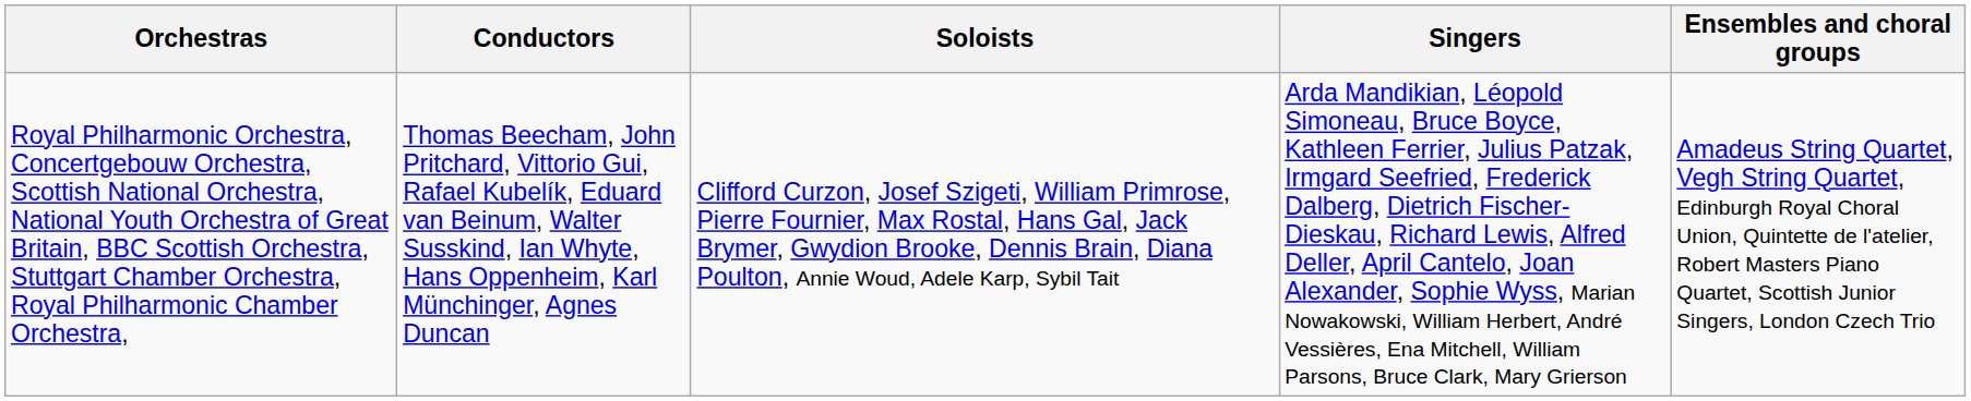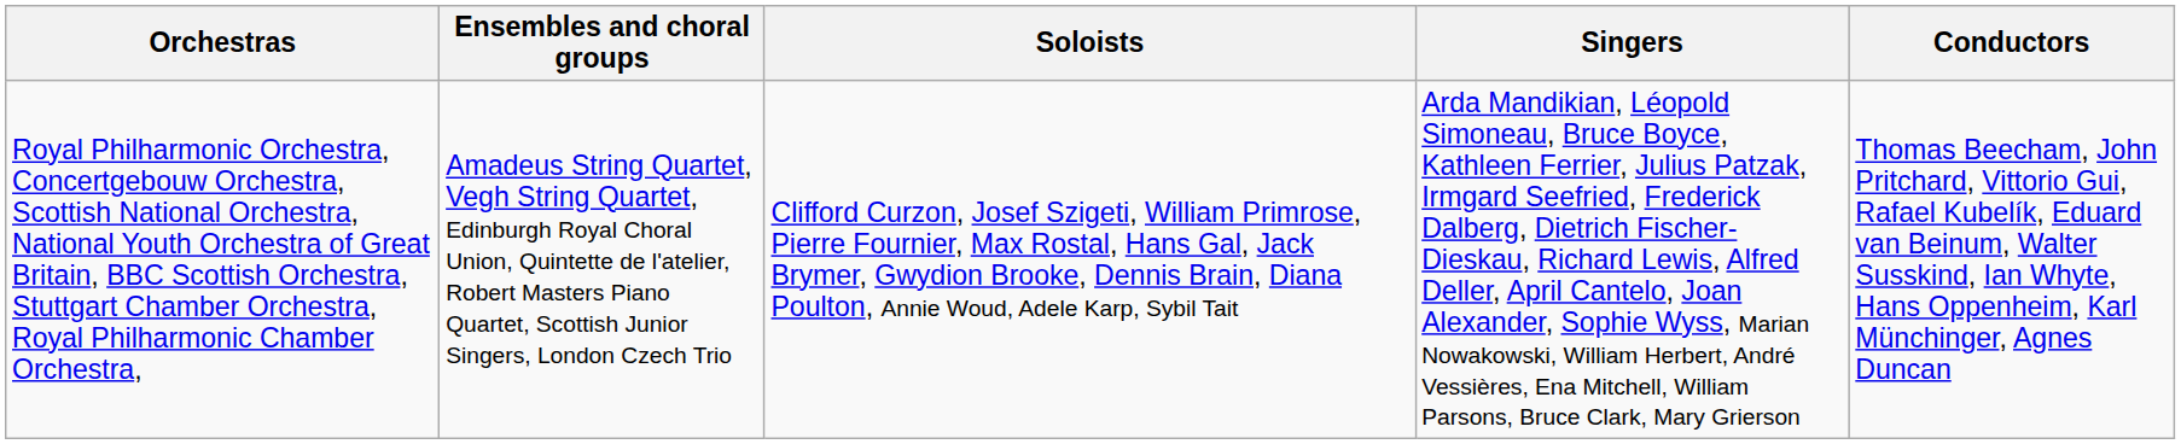columns swapped: Conductors <-> Ensembles and choral groups
